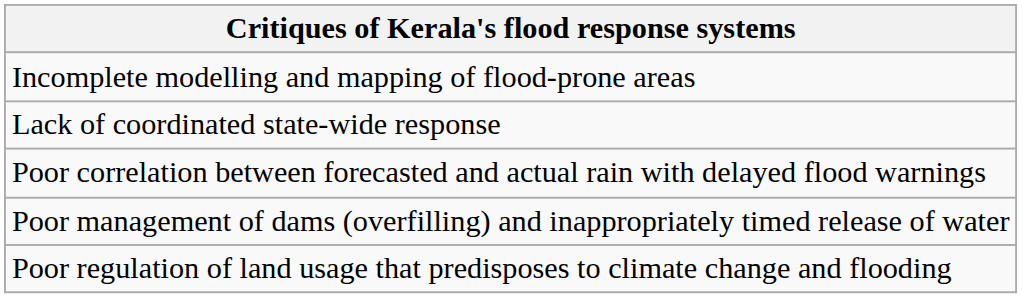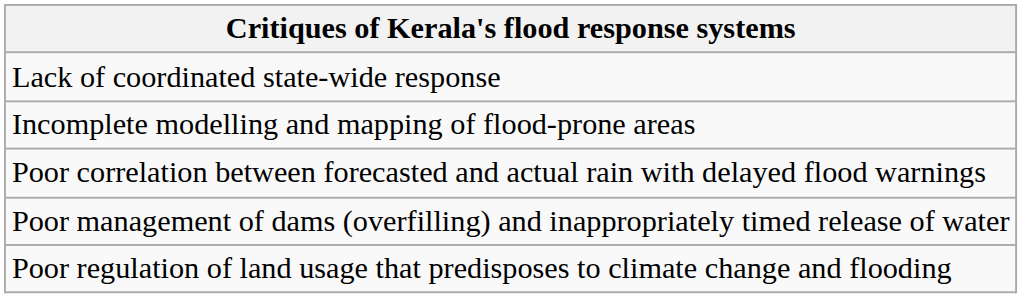row 2 | column 1: Incomplete modelling and mapping of flood-prone areas -> Lack of coordinated state-wide response
row 3 | column 1: Lack of coordinated state-wide response -> Incomplete modelling and mapping of flood-prone areas
